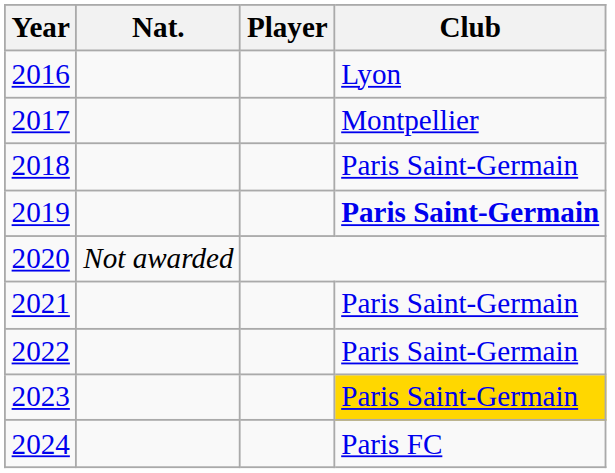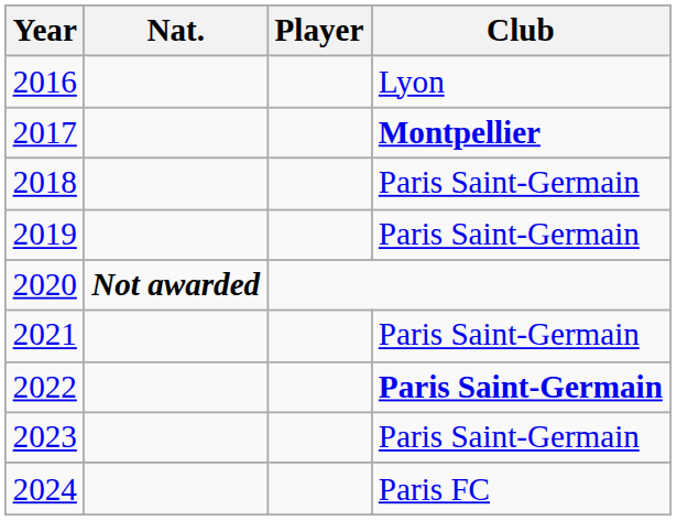2017 | Club: normal -> bold
2019 | Club: bold -> normal
2020 | Nat.: normal -> bold
2022 | Club: normal -> bold
2023 | Club: gold background -> no background
